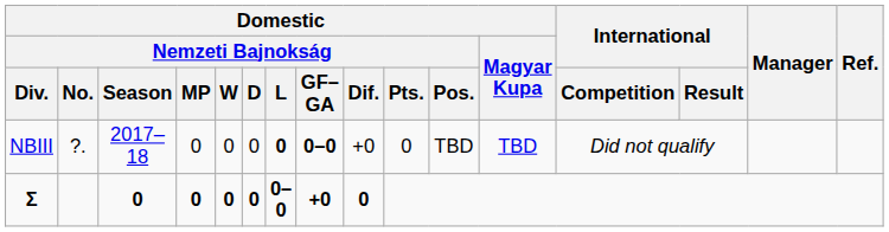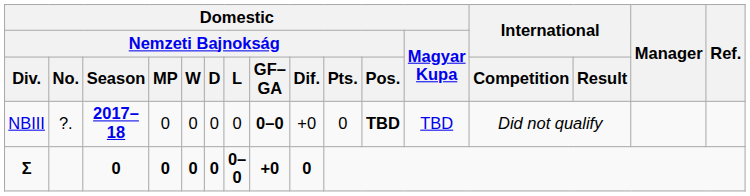NBIII | Domestic / Nemzeti Bajnokság / Season: normal -> bold
NBIII | Domestic / Nemzeti Bajnokság / L: bold -> normal
NBIII | Domestic / Nemzeti Bajnokság / Pos.: normal -> bold
